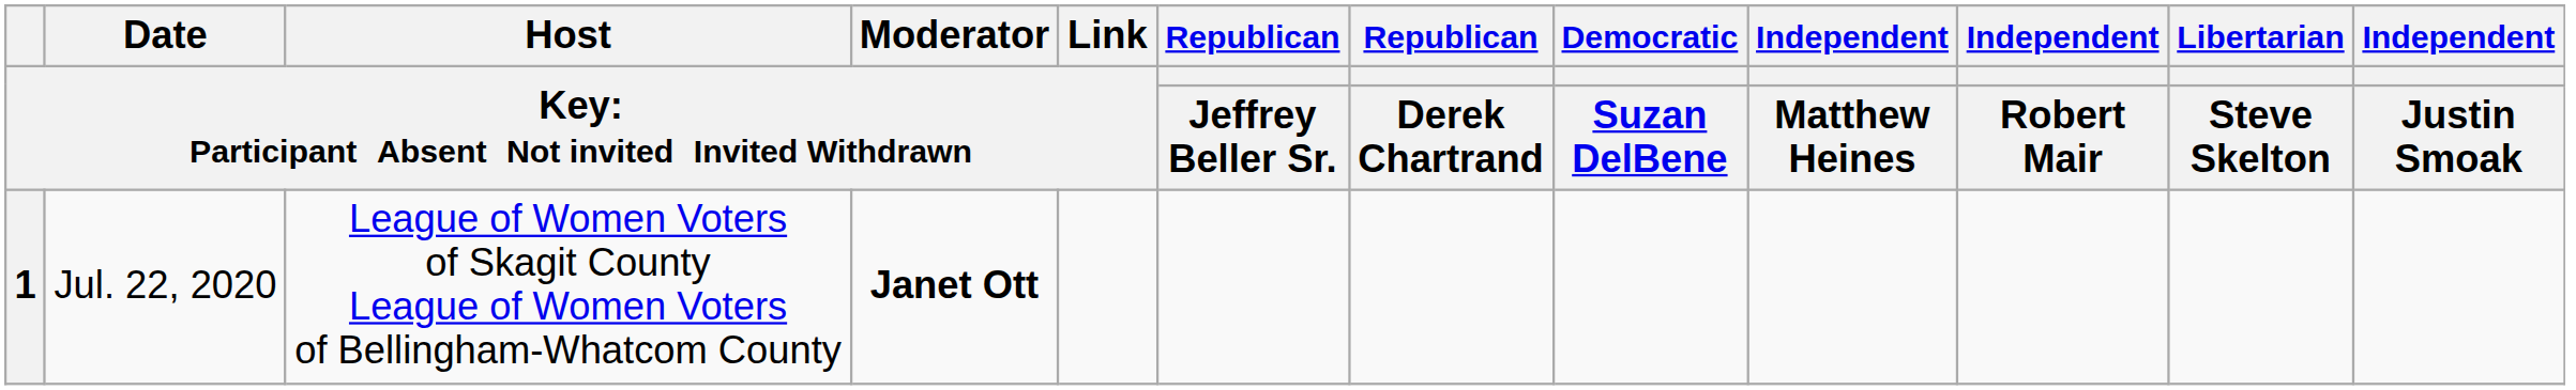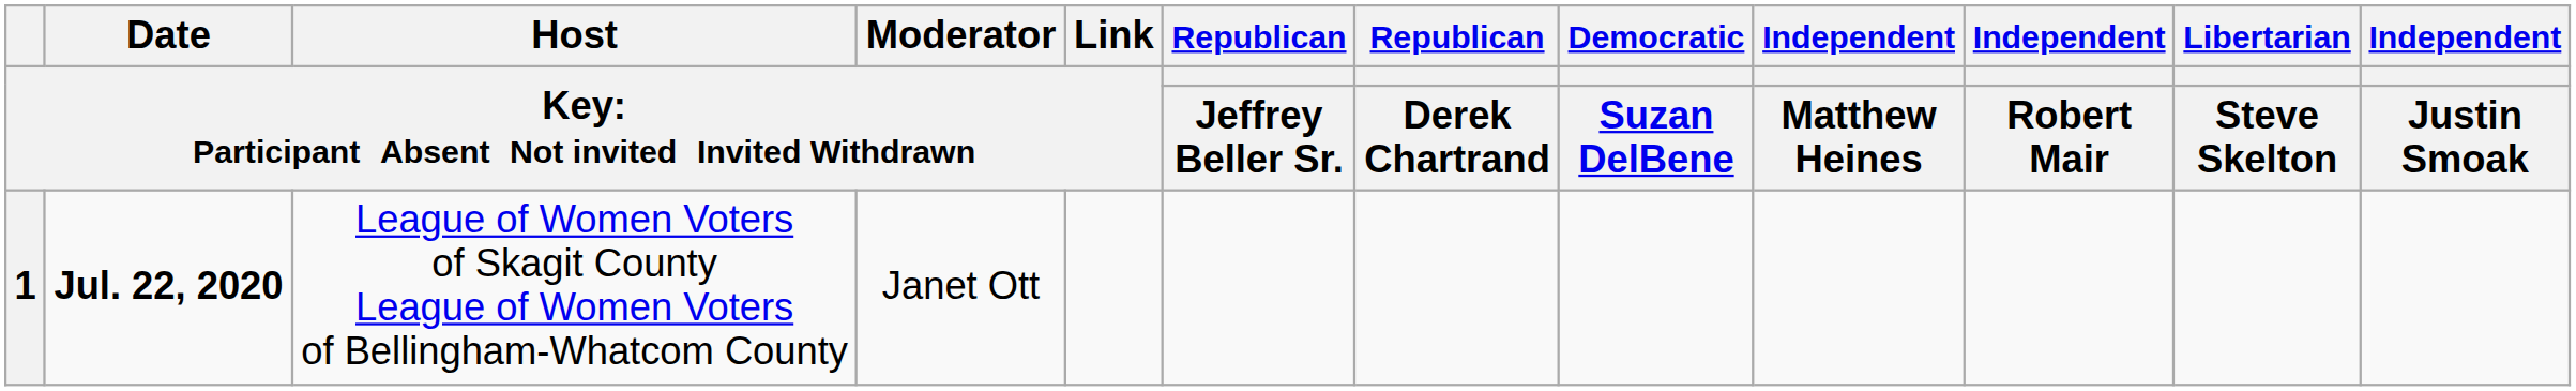1 | column 2: normal -> bold
1 | column 4: bold -> normal
